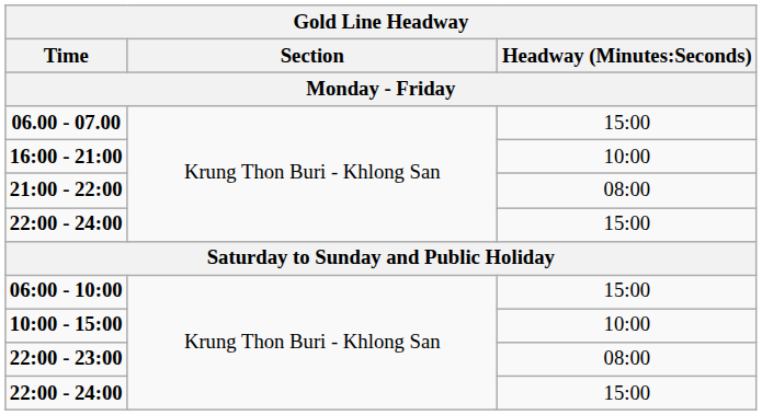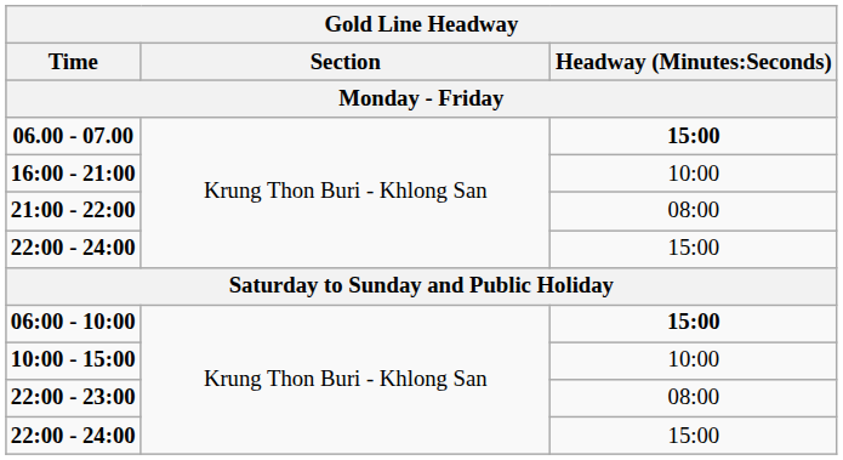06.00 - 07.00 | Headway (Minutes:Seconds): normal -> bold
06:00 - 10:00 | Headway (Minutes:Seconds): normal -> bold
